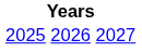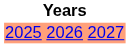row 2 | column 1: no background -> lightsalmon background
